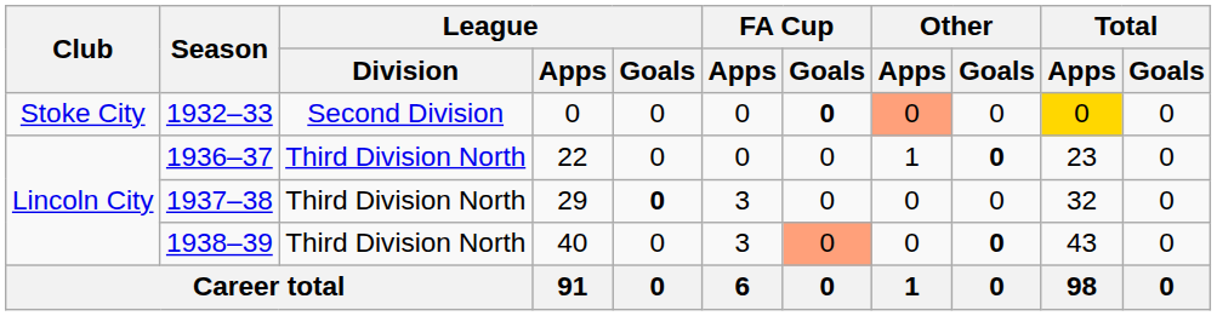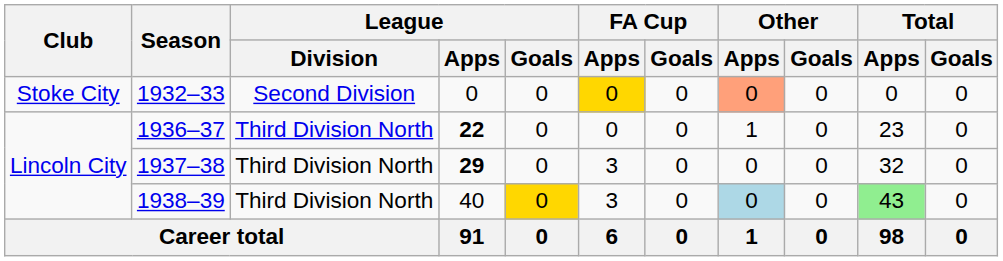1932–33 | FA Cup / Apps: no background -> gold background
1932–33 | FA Cup / Goals: bold -> normal
1932–33 | Total / Apps: gold background -> no background
1936–37 | League / Apps: normal -> bold
1936–37 | Other / Goals: bold -> normal
1937–38 | League / Apps: normal -> bold
1937–38 | League / Goals: bold -> normal
1938–39 | League / Goals: no background -> gold background
1938–39 | FA Cup / Goals: lightsalmon background -> no background
1938–39 | Other / Apps: no background -> lightblue background
1938–39 | Other / Goals: bold -> normal
1938–39 | Total / Apps: no background -> lightgreen background
